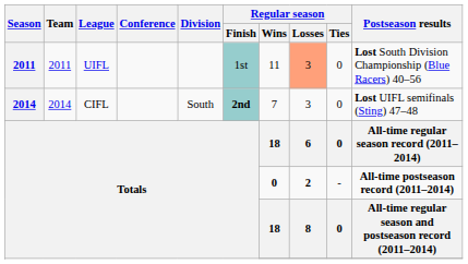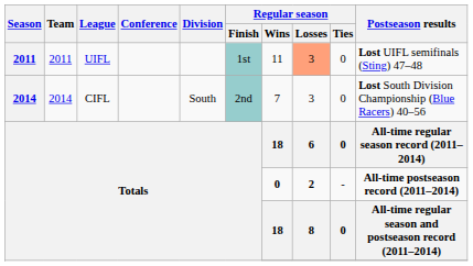UIFL | Postseason results: Lost South Division Championship (Blue Racers) 40–56 -> Lost UIFL semifinals (Sting) 47–48
CIFL | Regular season / Finish: bold -> normal
CIFL | Postseason results: Lost UIFL semifinals (Sting) 47–48 -> Lost South Division Championship (Blue Racers) 40–56
